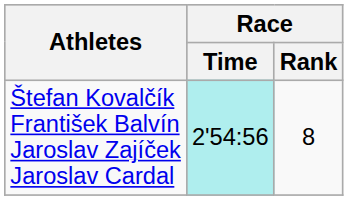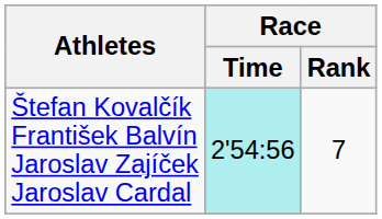row 3 | Race / Rank: 8 -> 7
